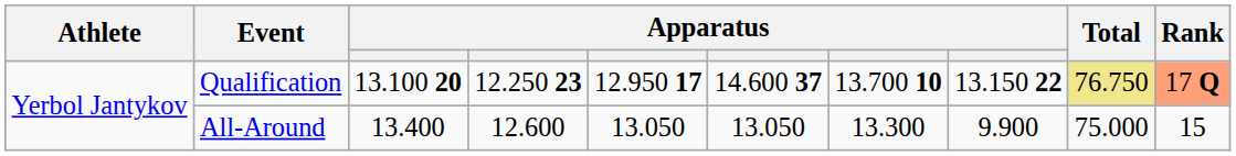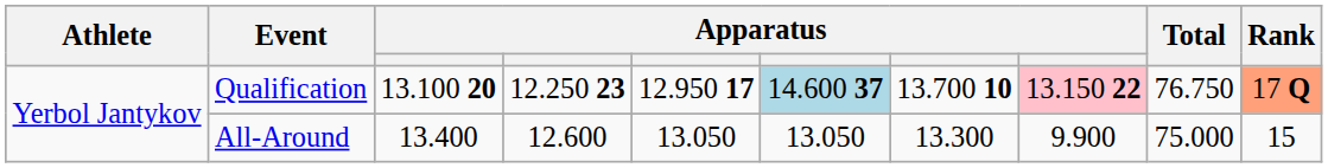Qualification | column 6: no background -> lightblue background
Qualification | column 8: no background -> pink background
Qualification | Total: khaki background -> no background
